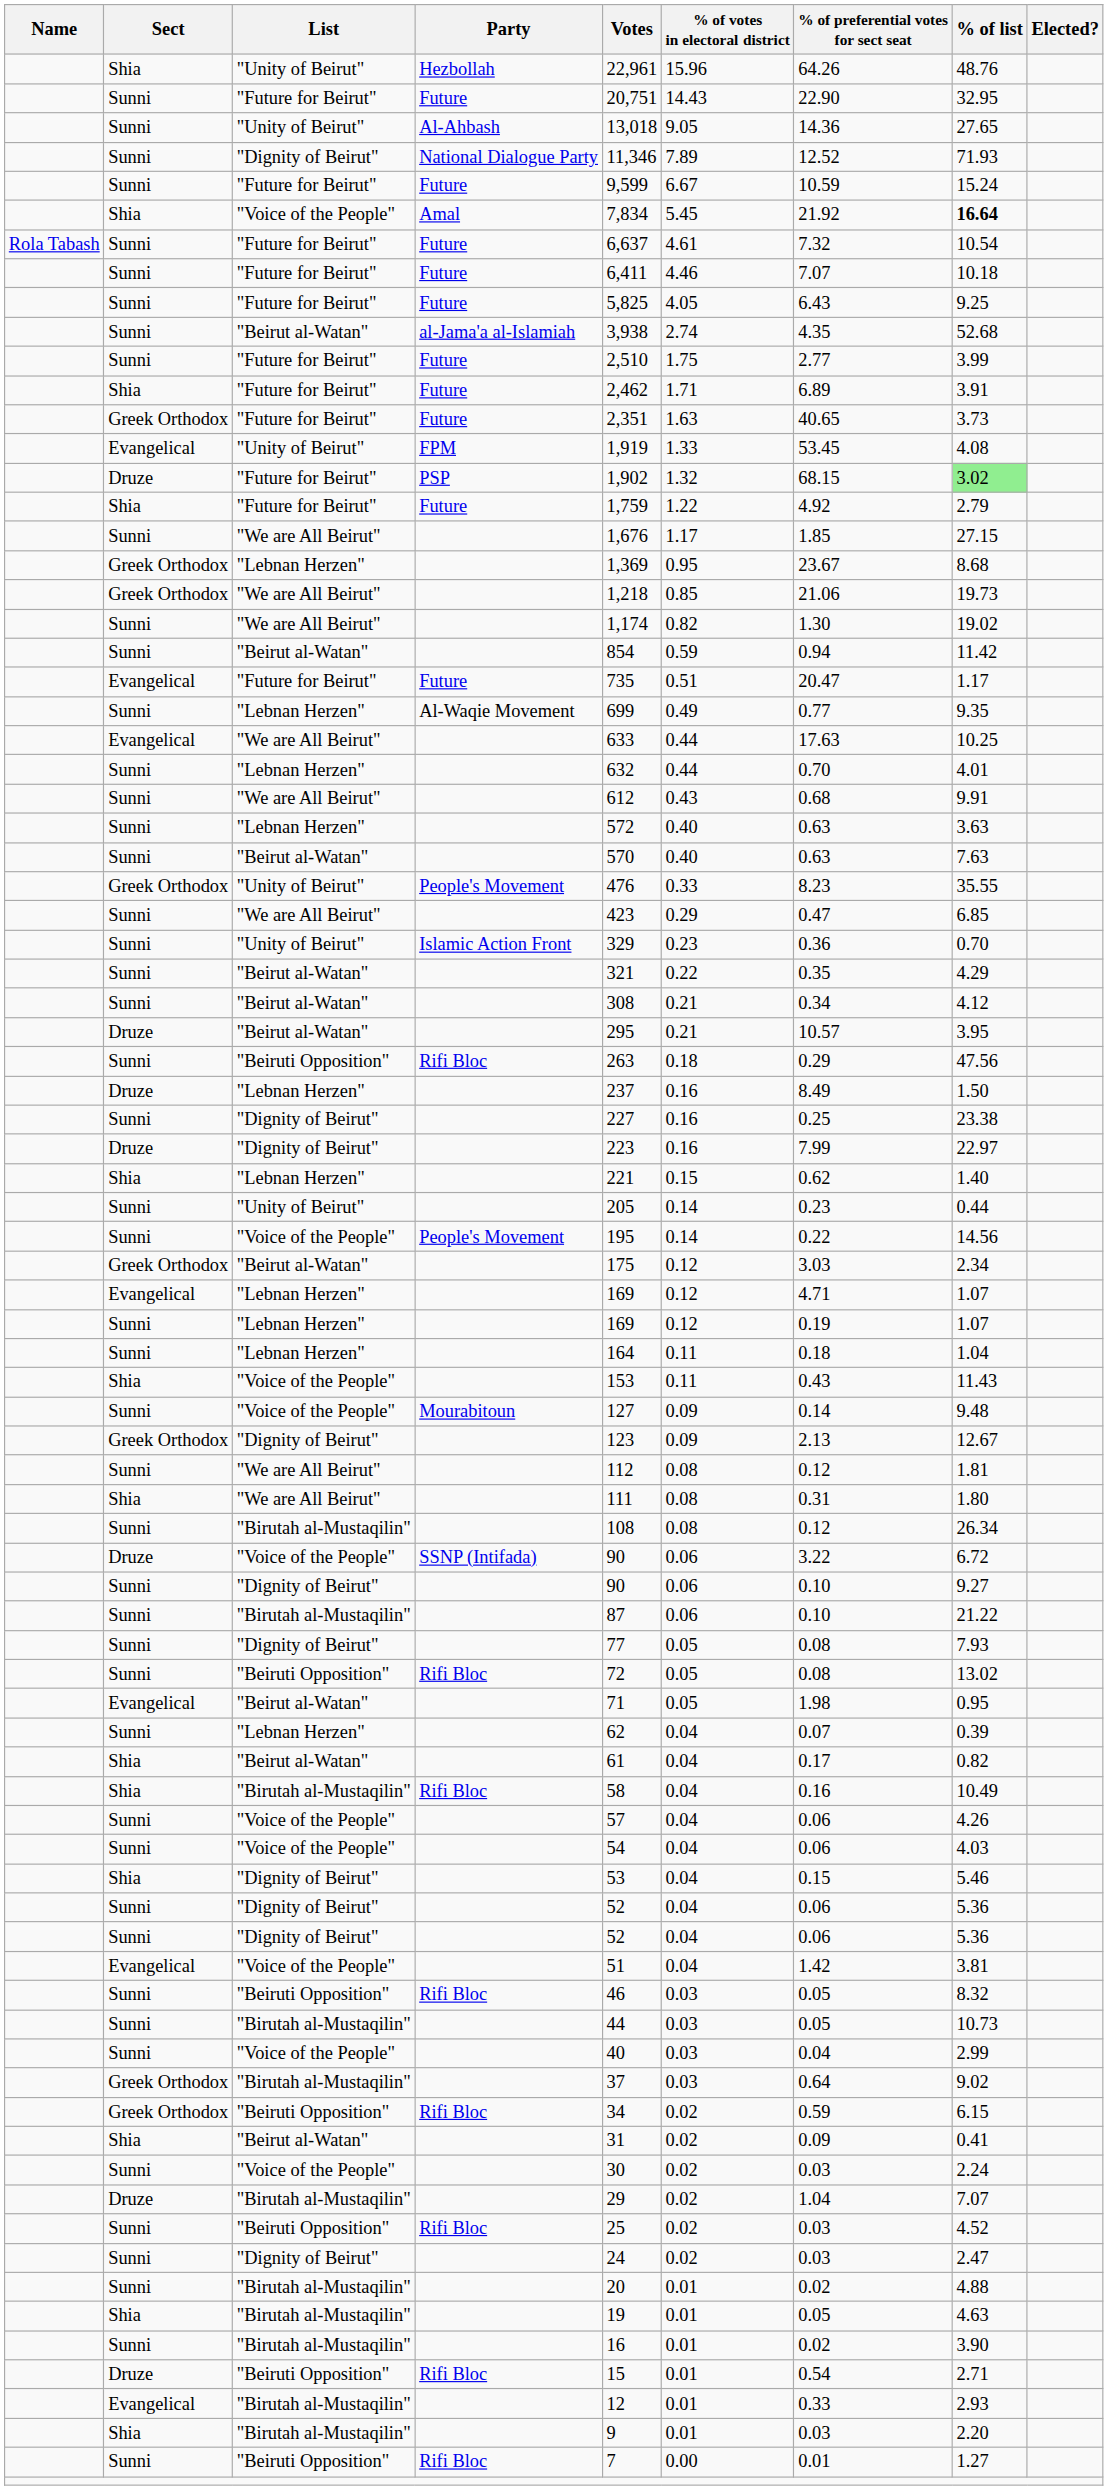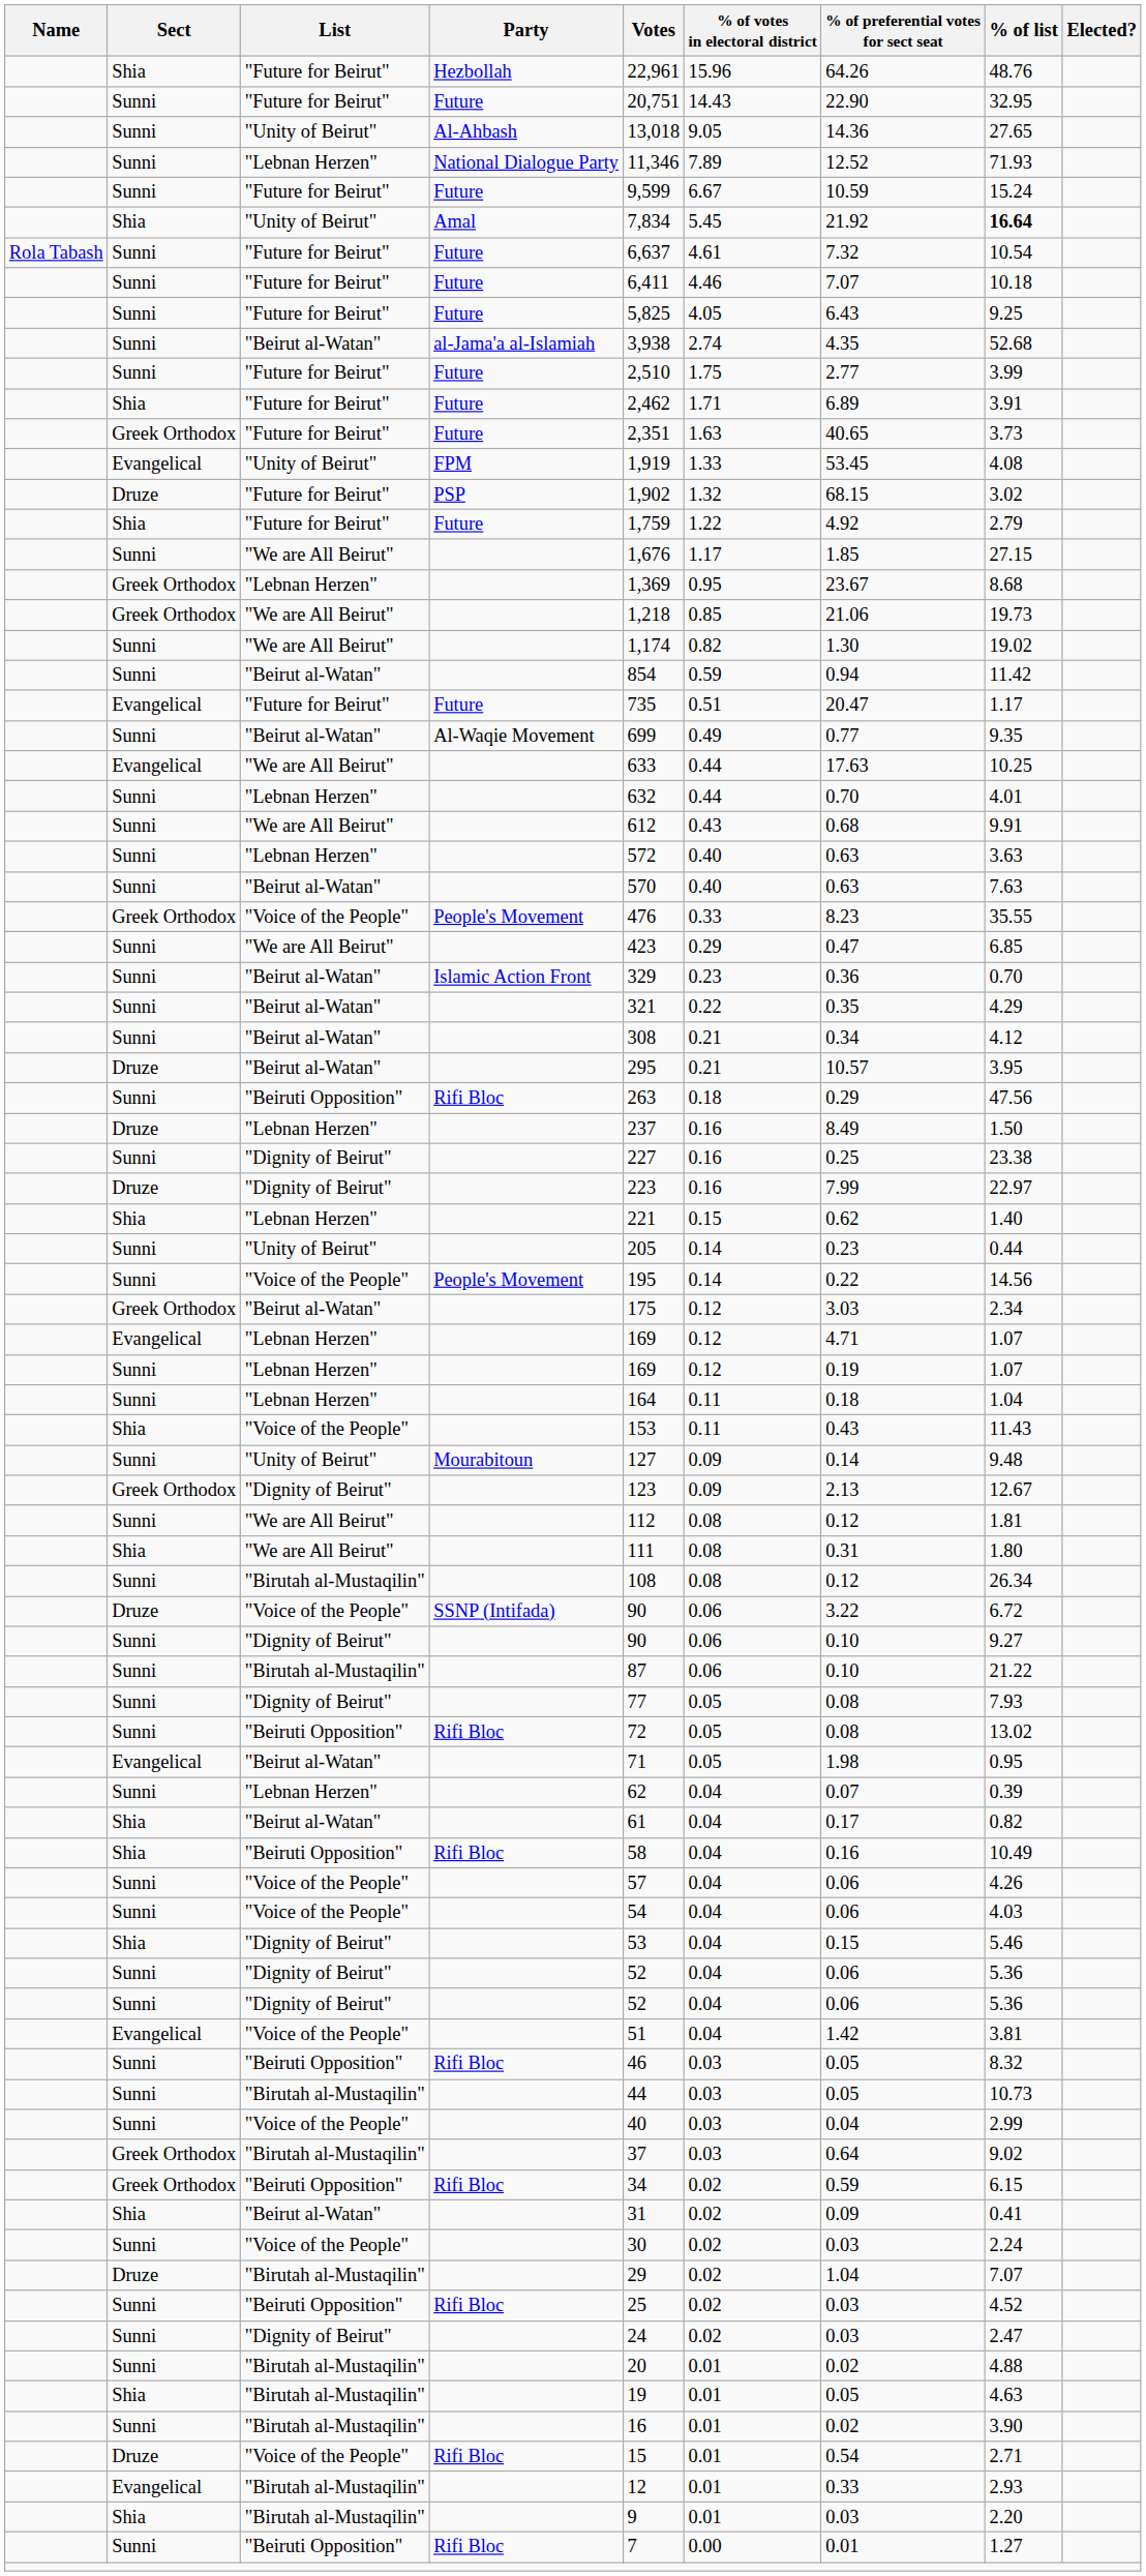Hezbollah | List: "Unity of Beirut" -> "Future for Beirut"
National Dialogue Party | List: "Dignity of Beirut" -> "Lebnan Herzen"
Amal | List: "Voice of the People" -> "Unity of Beirut"
PSP | % of list: lightgreen background -> no background
Al-Waqie Movement | List: "Lebnan Herzen" -> "Beirut al-Watan"
Greek Orthodox / People's Movement | List: "Unity of Beirut" -> "Voice of the People"
Islamic Action Front | List: "Unity of Beirut" -> "Beirut al-Watan"
Mourabitoun | List: "Voice of the People" -> "Unity of Beirut"
Shia / Rifi Bloc | List: "Birutah al-Mustaqilin" -> "Beiruti Opposition"
Druze / Rifi Bloc | List: "Beiruti Opposition" -> "Voice of the People"
